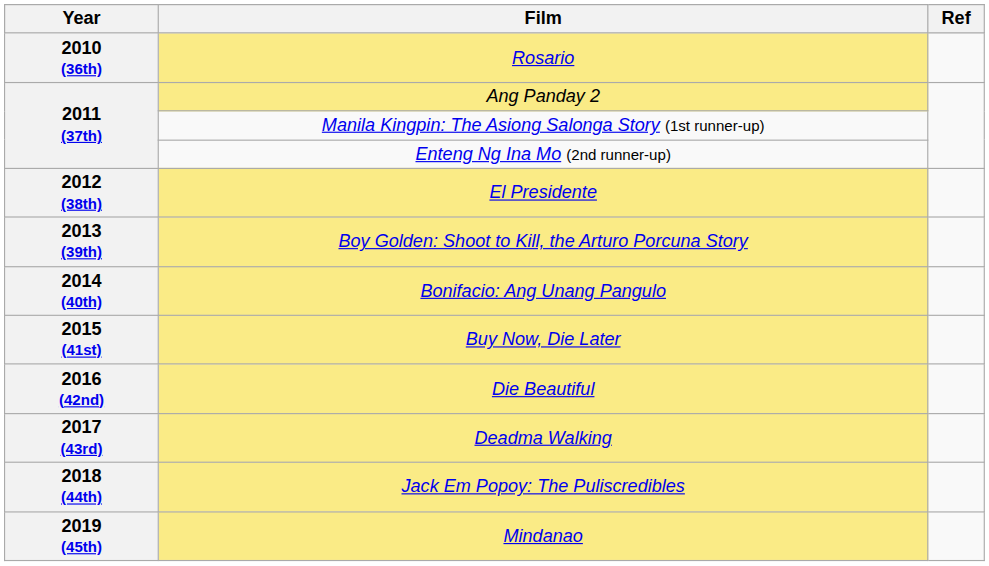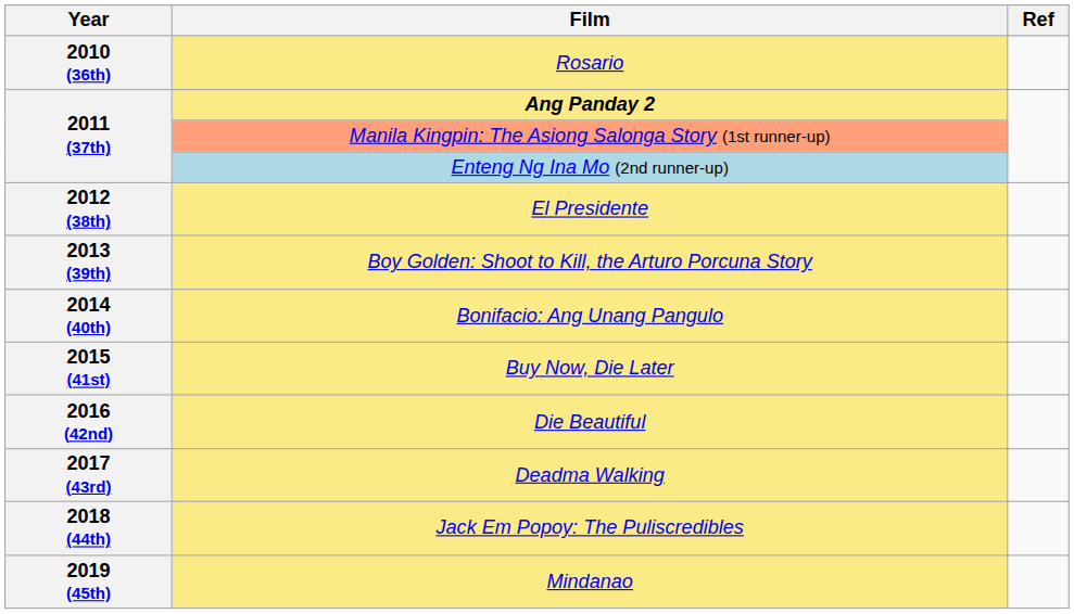Ang Panday 2 | Film: normal -> bold
Manila Kingpin: The Asiong Salonga Story (1st runner-up) | Film: no background -> lightsalmon background
Enteng Ng Ina Mo (2nd runner-up) | Film: no background -> lightblue background
